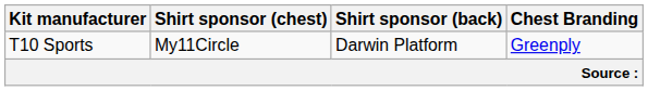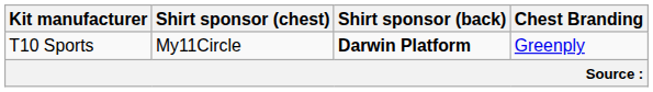T10 Sports | Shirt sponsor (back): normal -> bold
